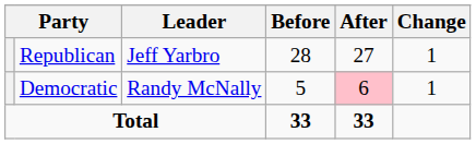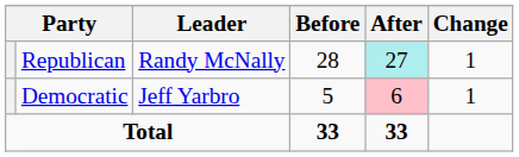Republican | Leader: Jeff Yarbro -> Randy McNally
Republican | After: no background -> paleturquoise background
Democratic | Leader: Randy McNally -> Jeff Yarbro
